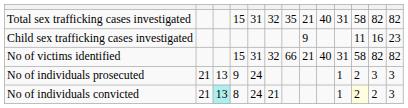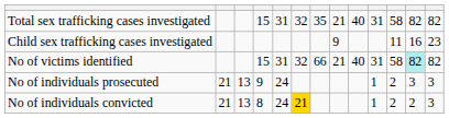No of victims identified | column 12: no background -> paleturquoise background
No of individuals convicted | column 3: paleturquoise background -> no background
No of individuals convicted | column 6: no background -> gold background
No of individuals convicted | column 11: lightyellow background -> no background
